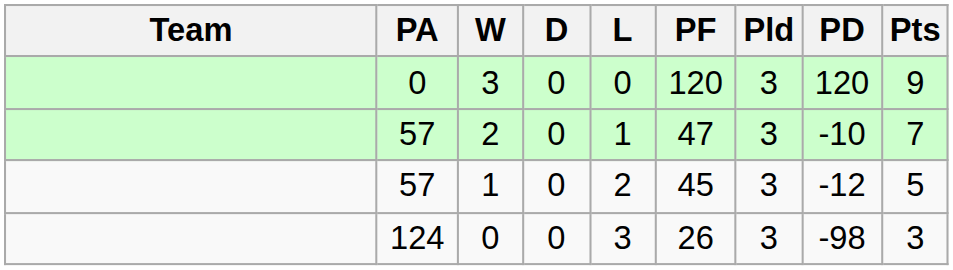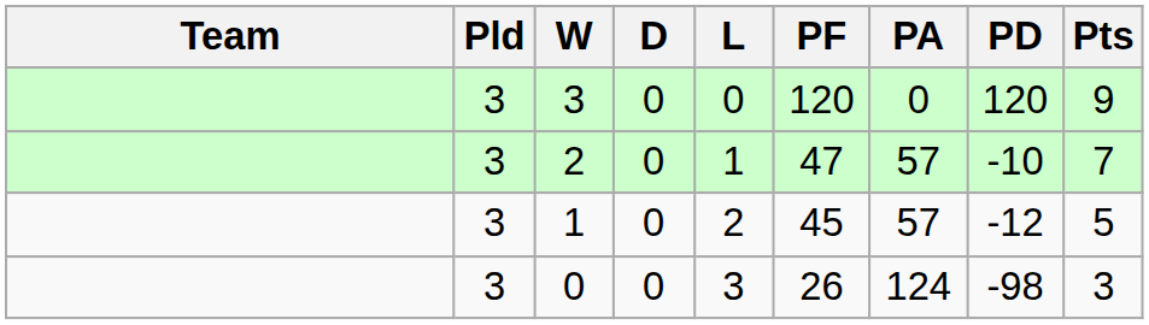columns swapped: Pld <-> PA
